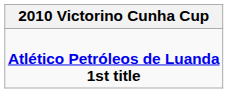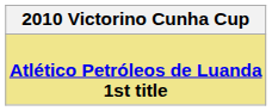row 2 | column 1: no background -> khaki background
